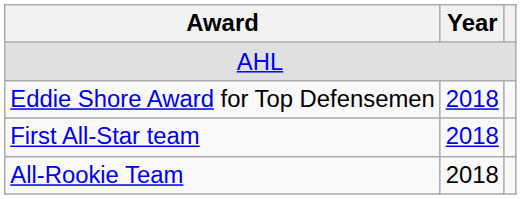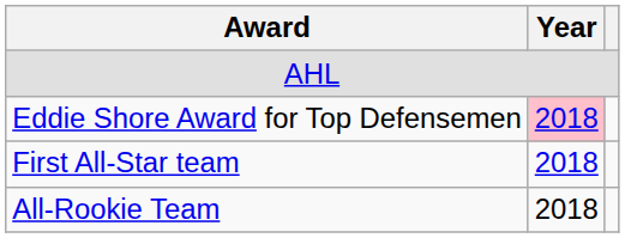Eddie Shore Award for Top Defensemen | Year: no background -> pink background
